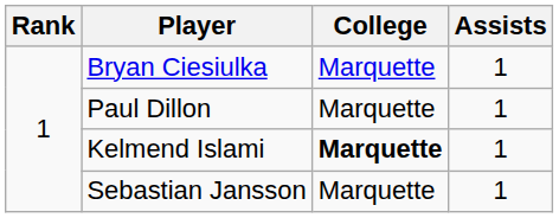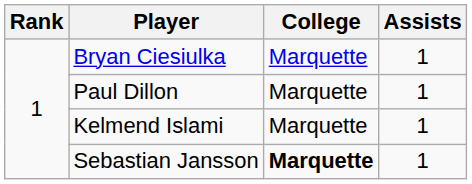Kelmend Islami | College: bold -> normal
Sebastian Jansson | College: normal -> bold
